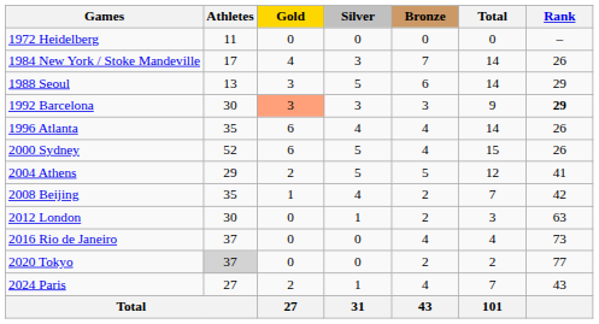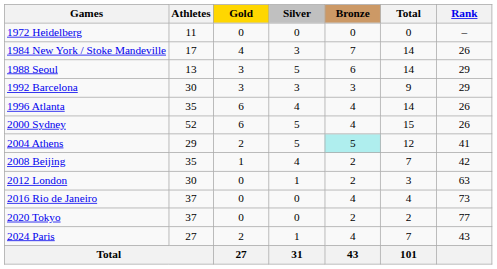1992 Barcelona | Gold: lightsalmon background -> no background
1992 Barcelona | Rank: bold -> normal
2004 Athens | Bronze: no background -> paleturquoise background
2020 Tokyo | Athletes: lightgrey background -> no background
